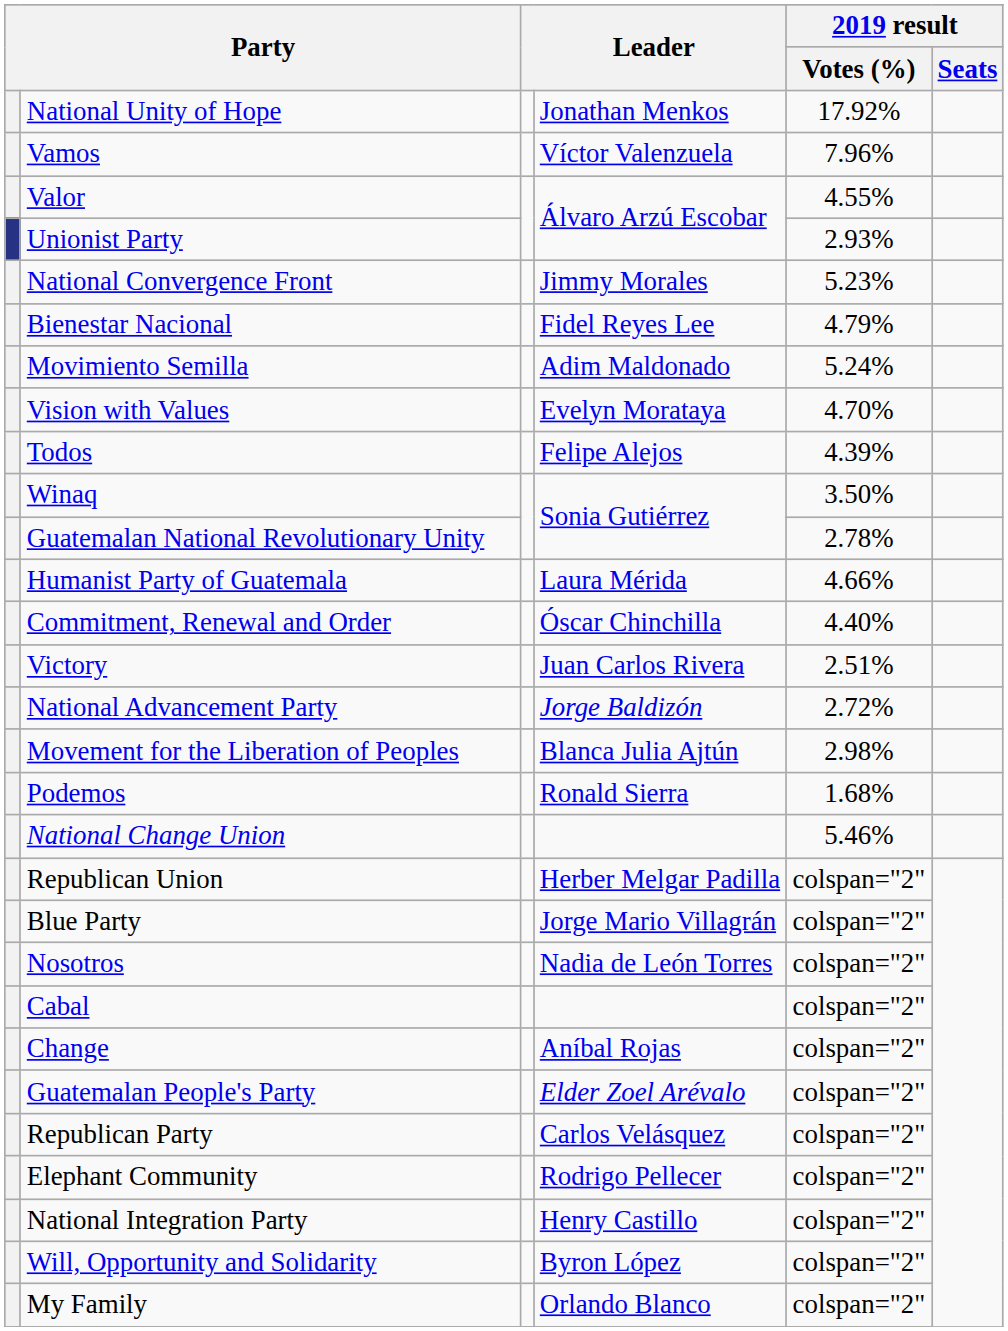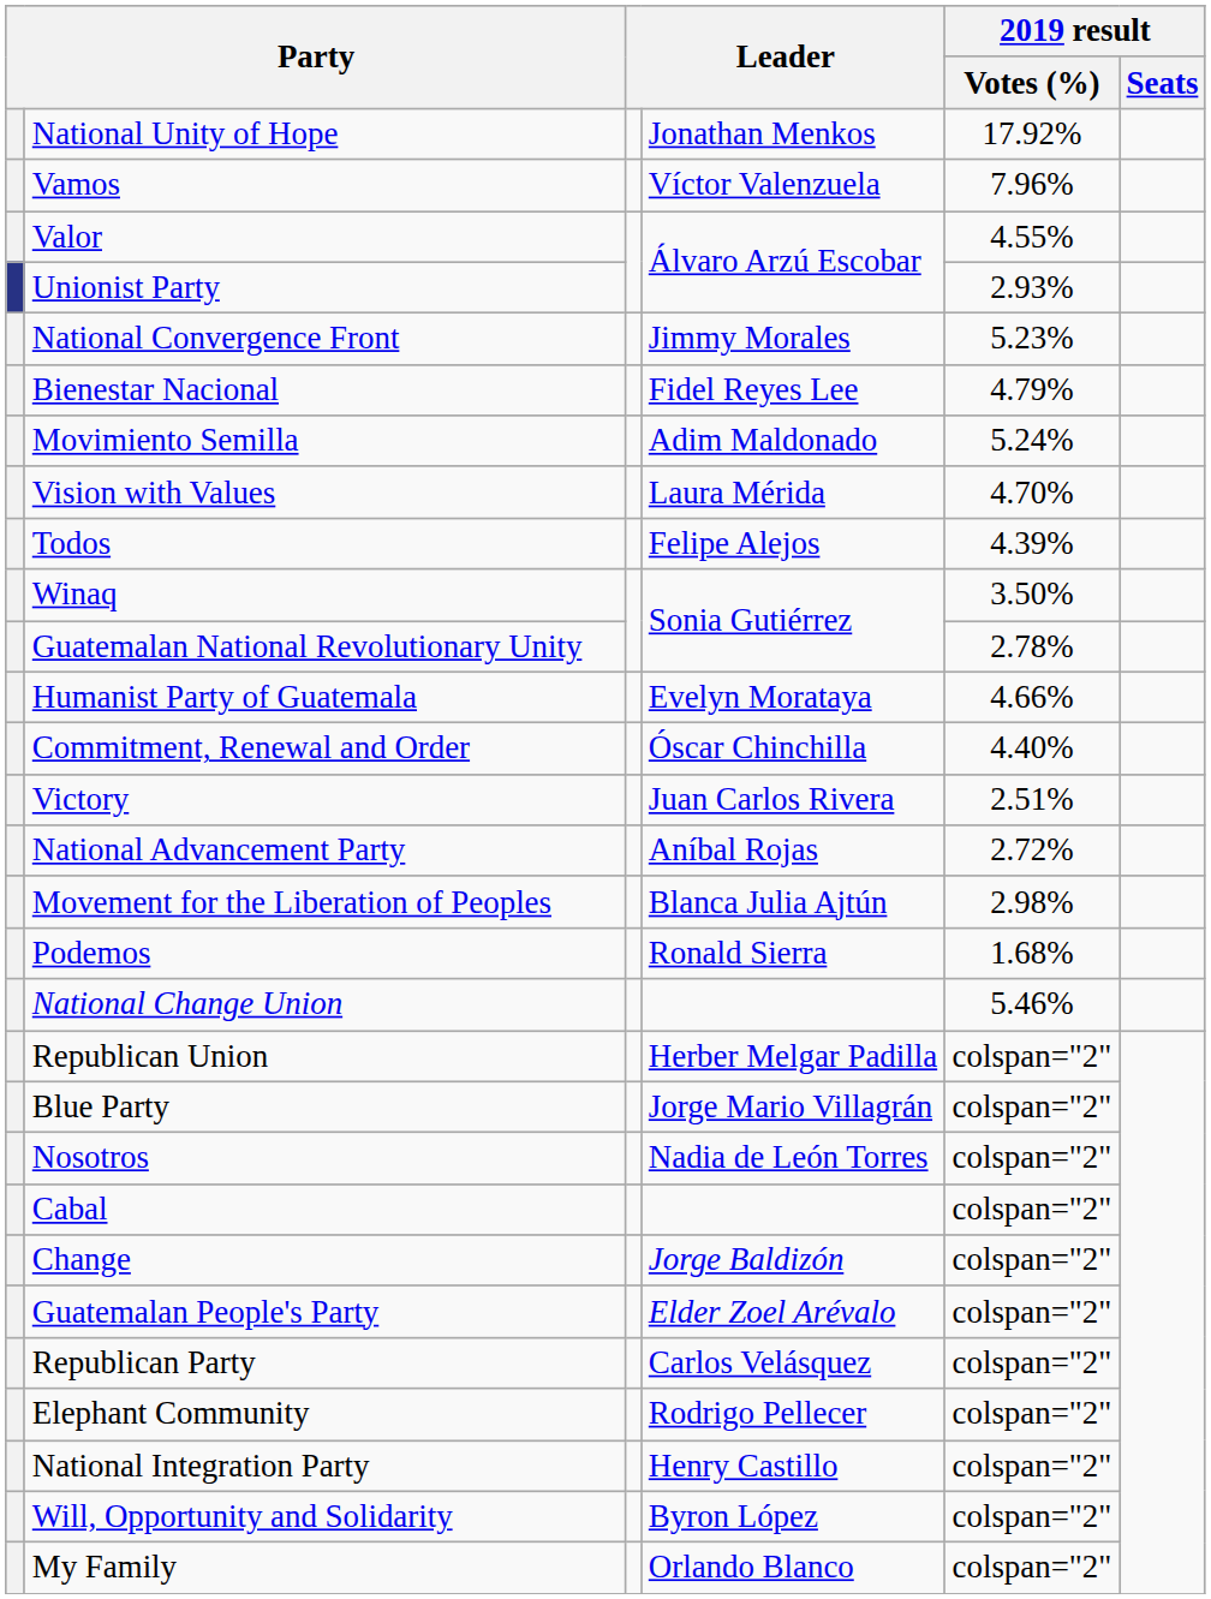Vision with Values | column 4: Evelyn Morataya -> Laura Mérida
Humanist Party of Guatemala | column 4: Laura Mérida -> Evelyn Morataya
National Advancement Party | column 4: Jorge Baldizón -> Aníbal Rojas
Change | column 4: Aníbal Rojas -> Jorge Baldizón
